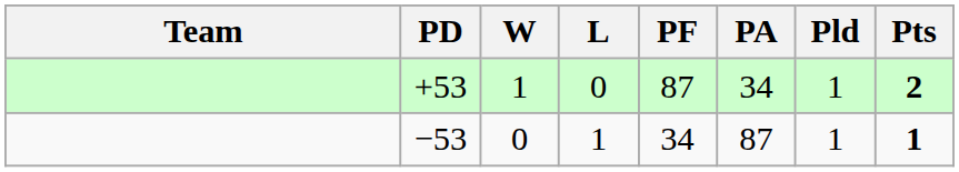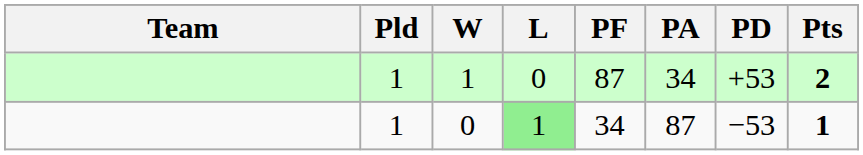columns swapped: Pld <-> PD
row 3 | L: no background -> lightgreen background
